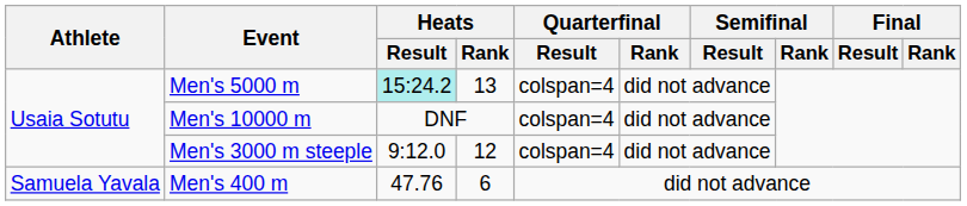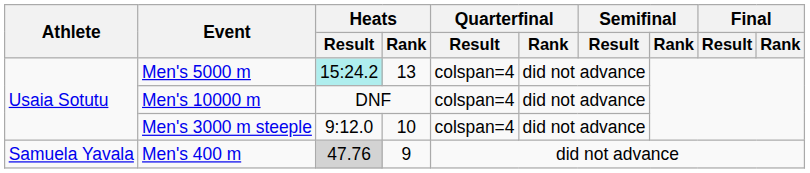Men's 3000 m steeple | Heats / Rank: 12 -> 10
Men's 400 m | Heats / Result: no background -> lightgrey background
Men's 400 m | Heats / Rank: 6 -> 9
